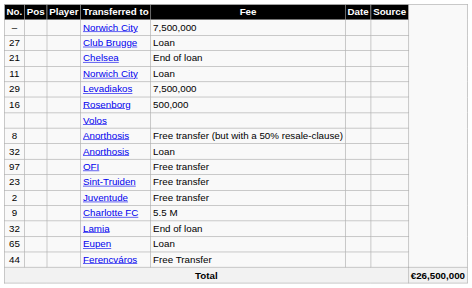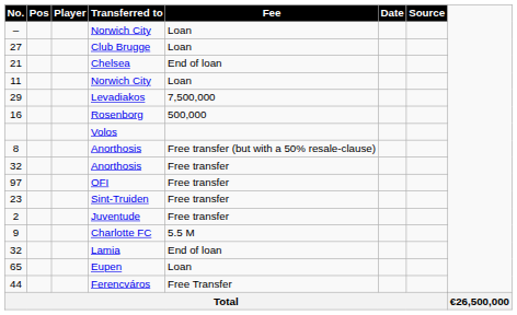– | Fee: 7,500,000 -> Loan
32 / Anorthosis | Fee: Loan -> Free transfer
